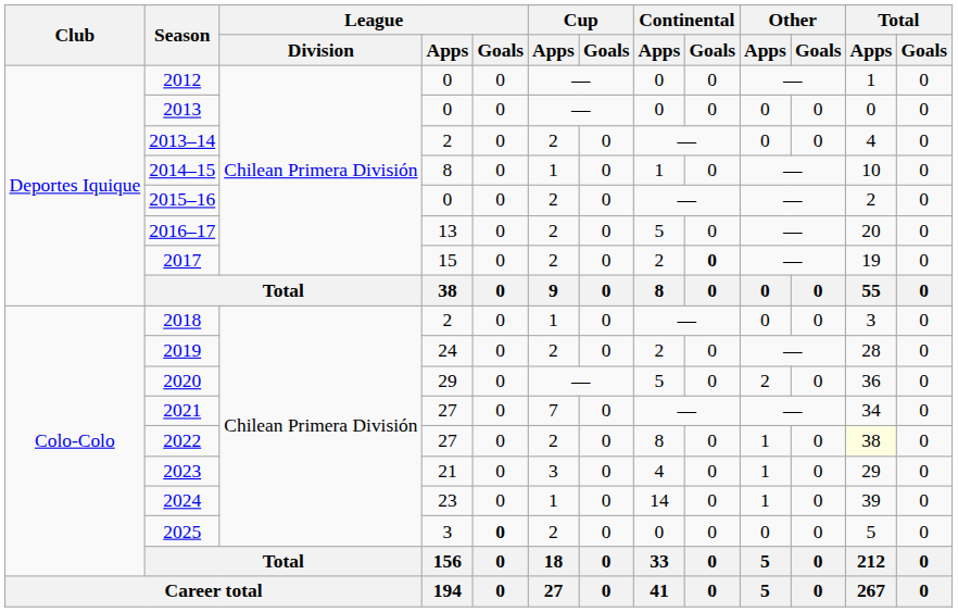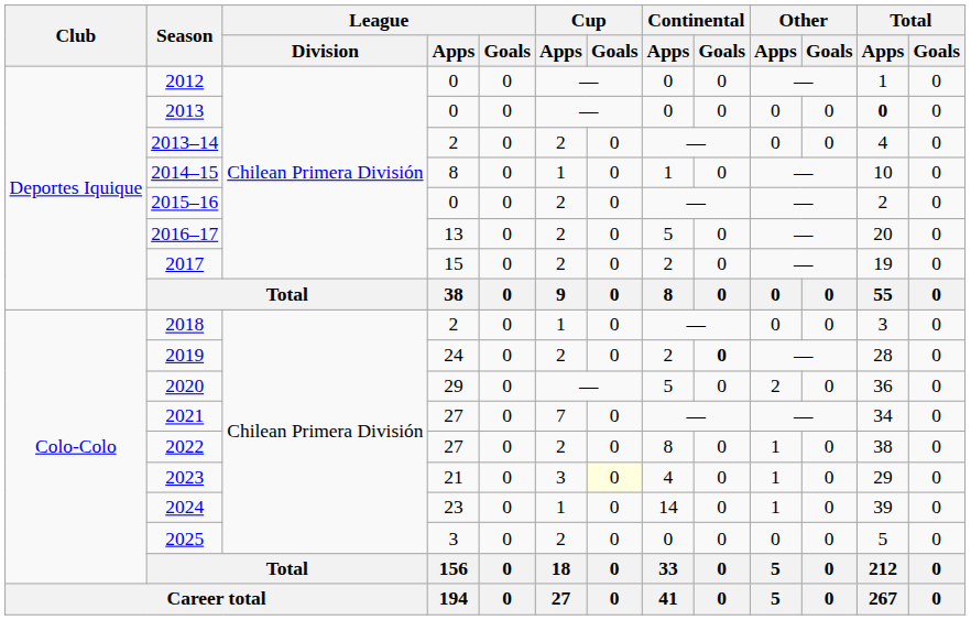2013 | Total / Apps: normal -> bold
2017 | Continental / Goals: bold -> normal
2019 | Continental / Goals: normal -> bold
2022 | Total / Apps: lightyellow background -> no background
2023 | Cup / Goals: no background -> lightyellow background
2025 | League / Goals: bold -> normal
